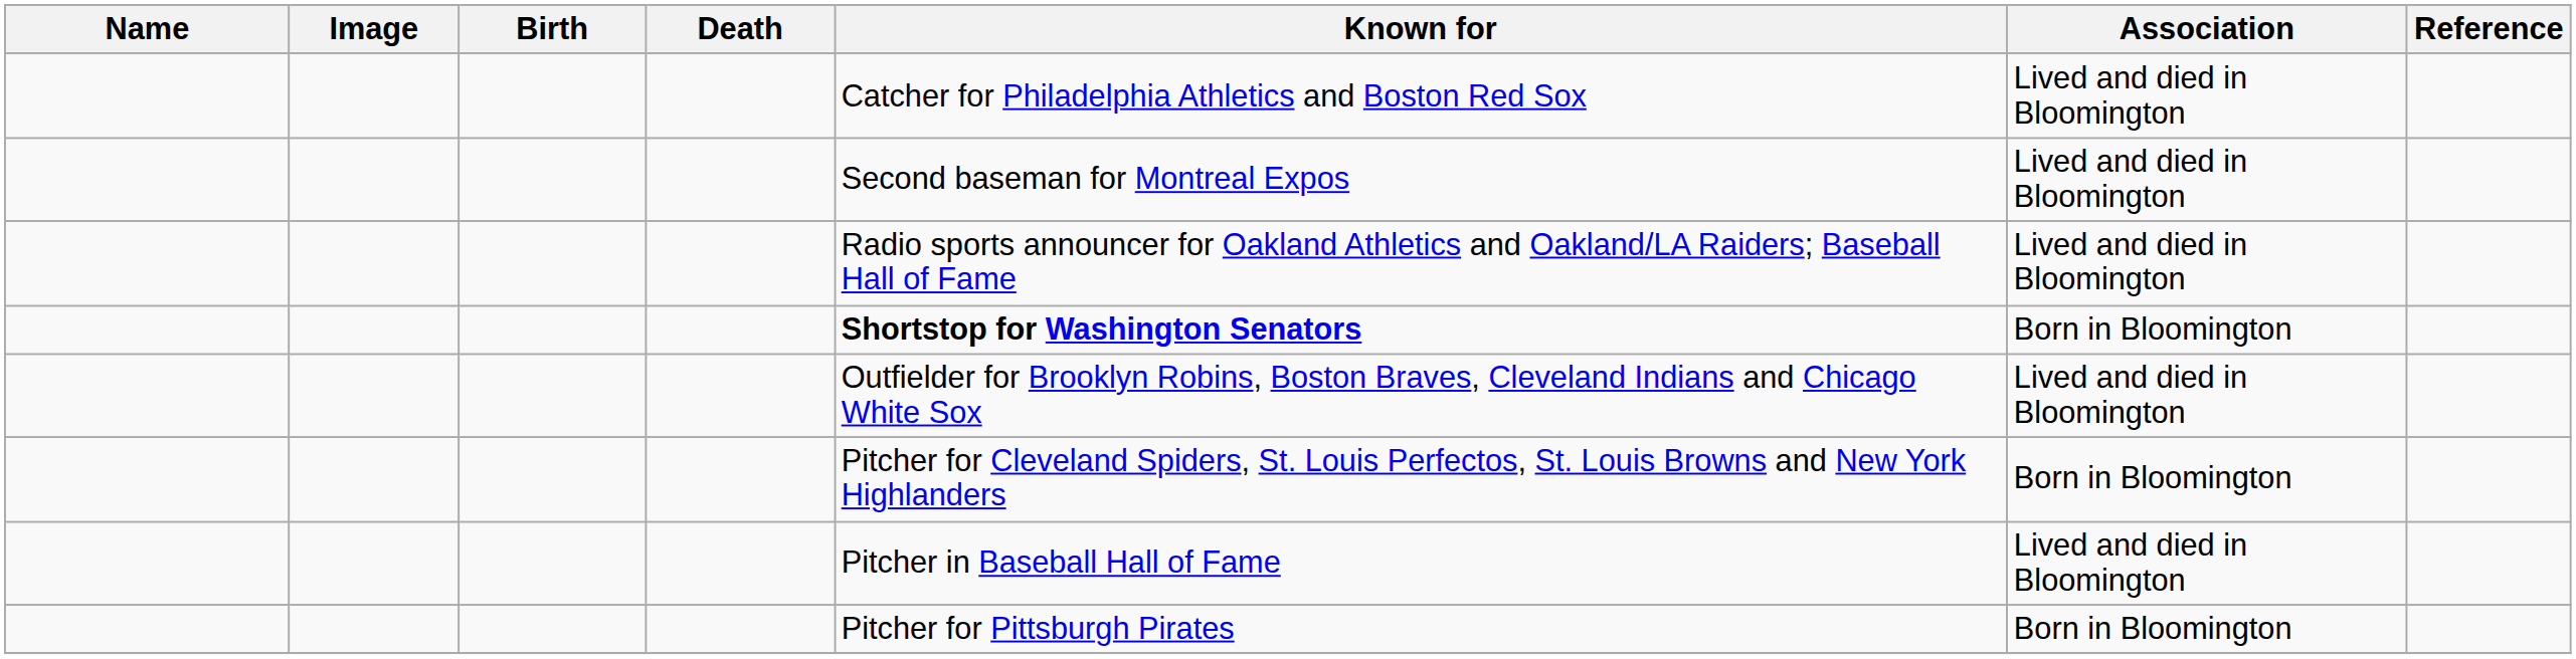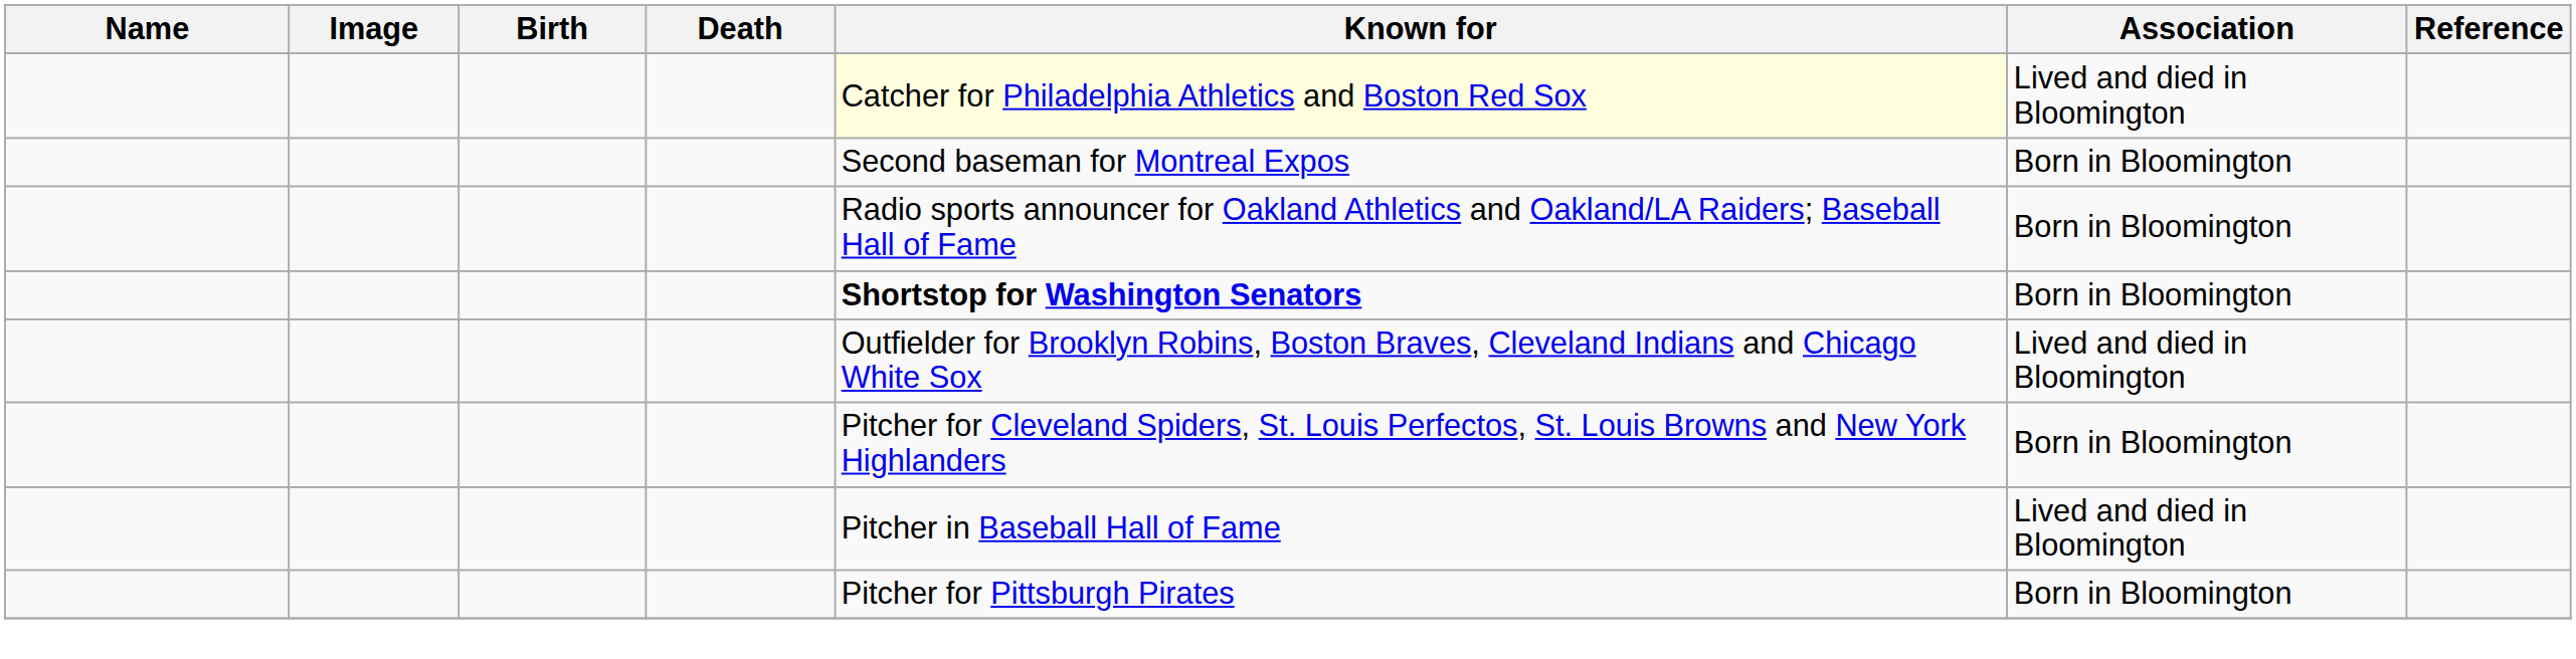row 2 | Known for: no background -> lightyellow background
row 3 | Association: Lived and died in Bloomington -> Born in Bloomington
row 4 | Association: Lived and died in Bloomington -> Born in Bloomington
